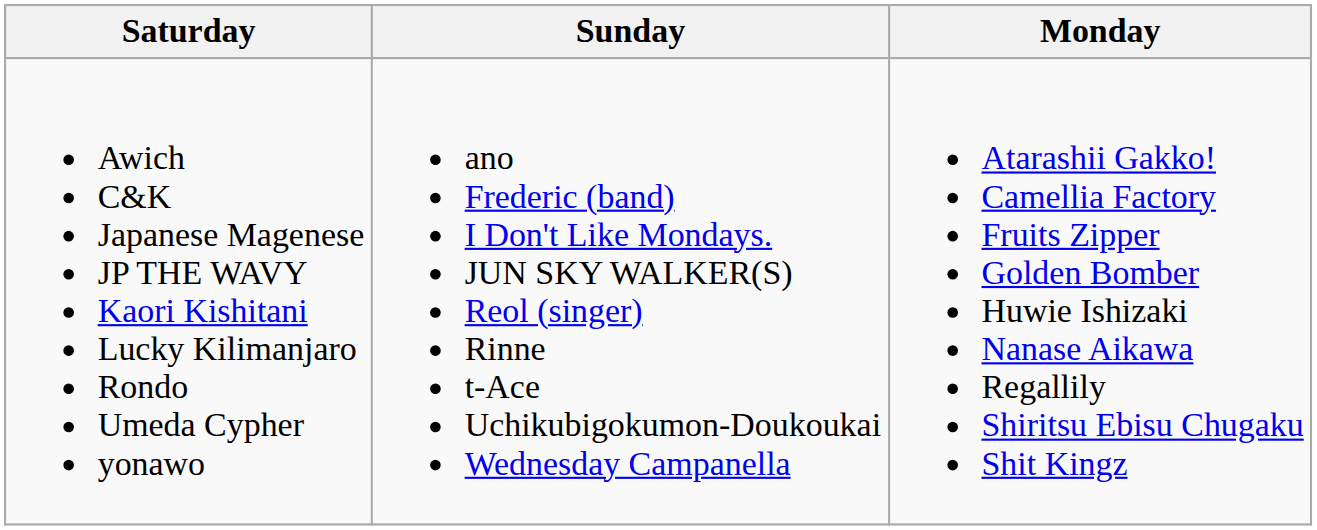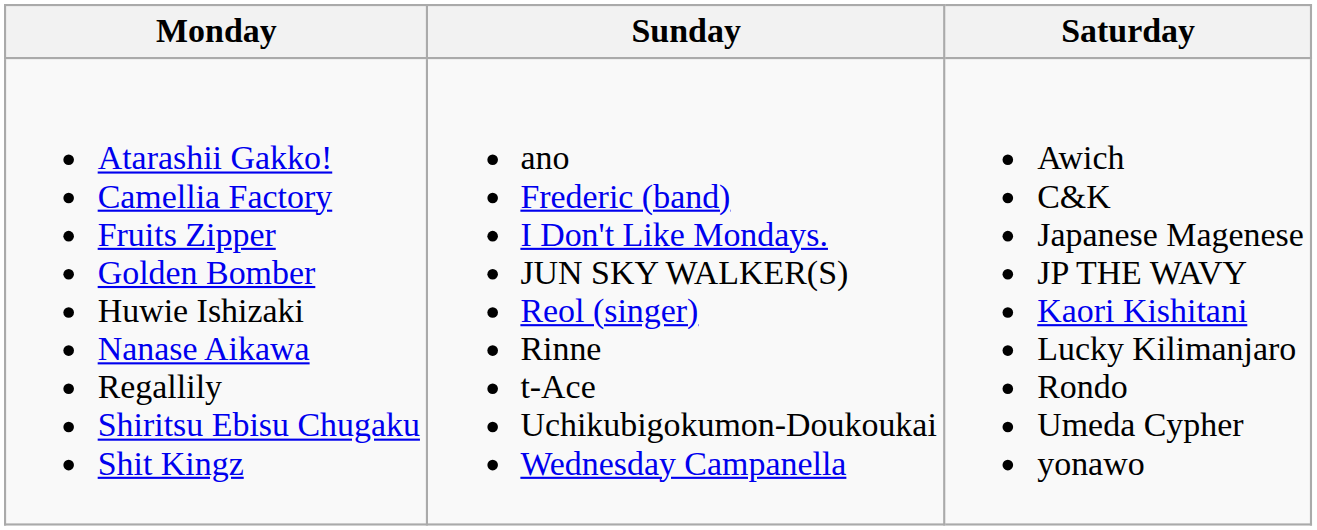columns swapped: Saturday <-> Monday
